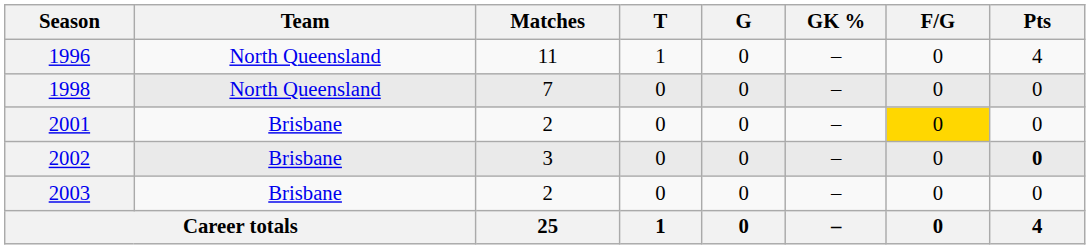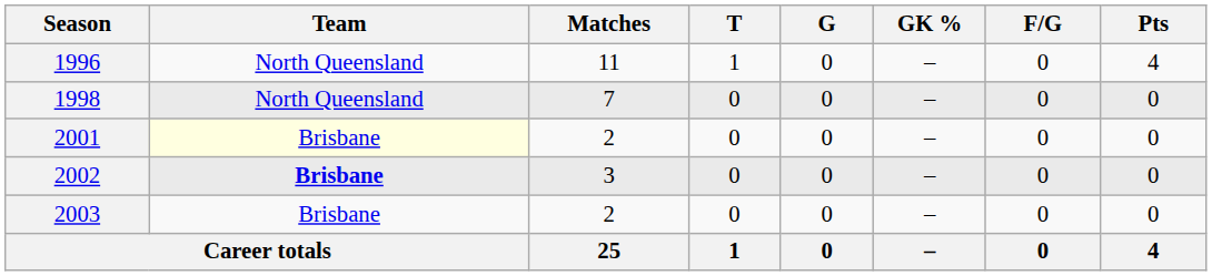2001 | Team: no background -> lightyellow background
2001 | F/G: gold background -> no background
2002 | Team: normal -> bold
2002 | Pts: bold -> normal
